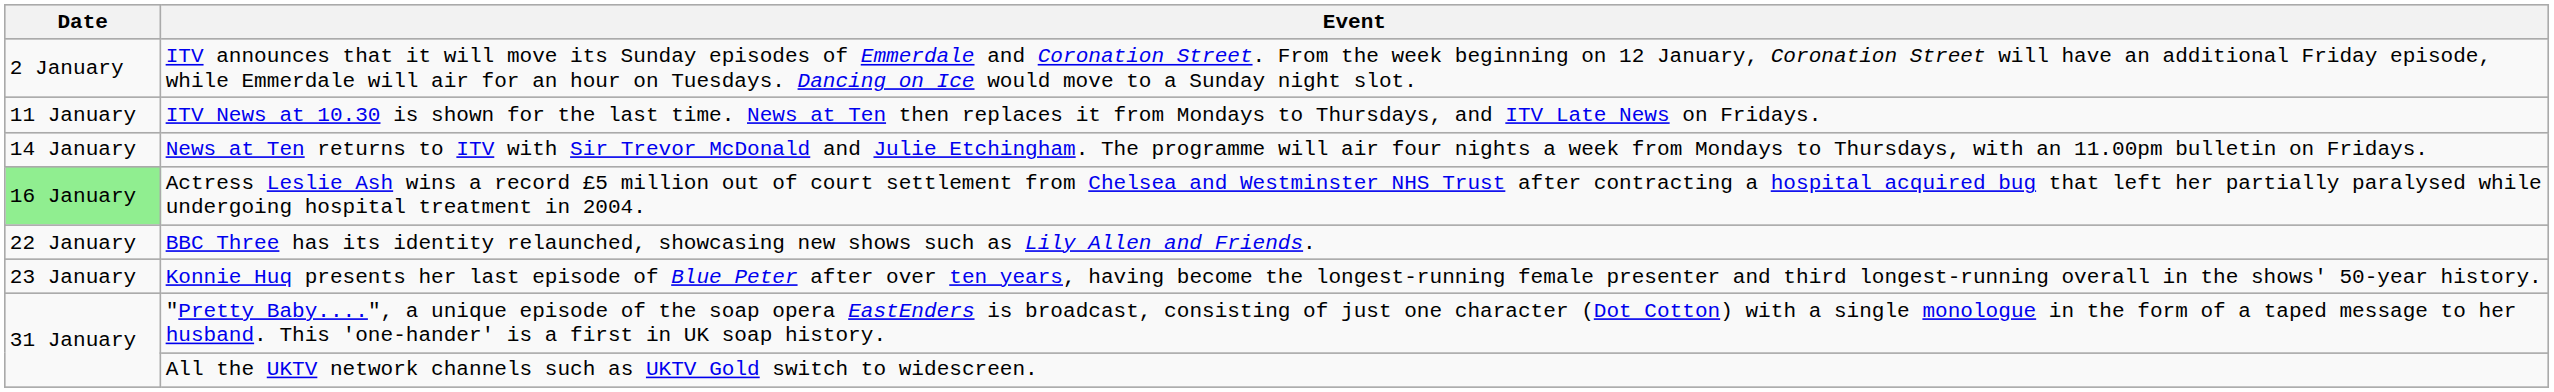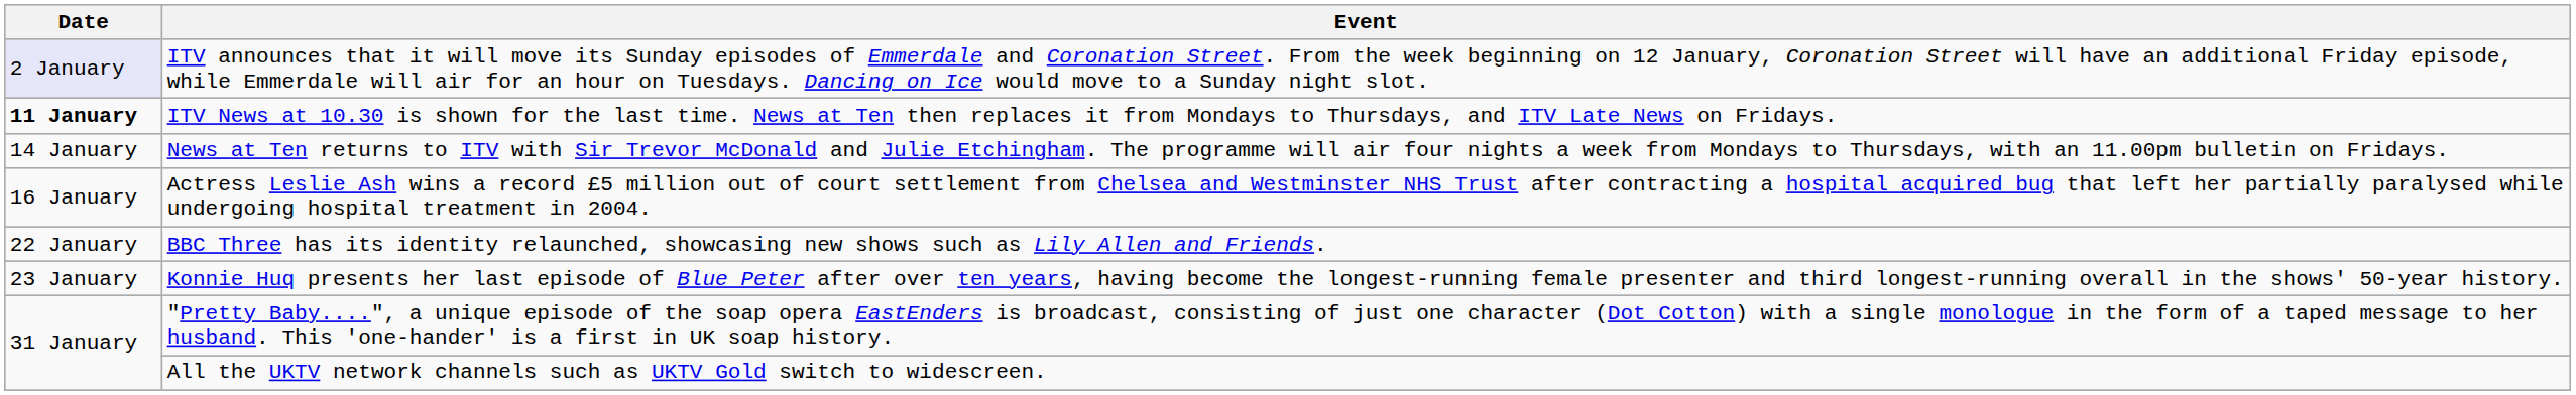row 2 | Date: no background -> lavender background
row 3 | Date: normal -> bold
row 5 | Date: lightgreen background -> no background
